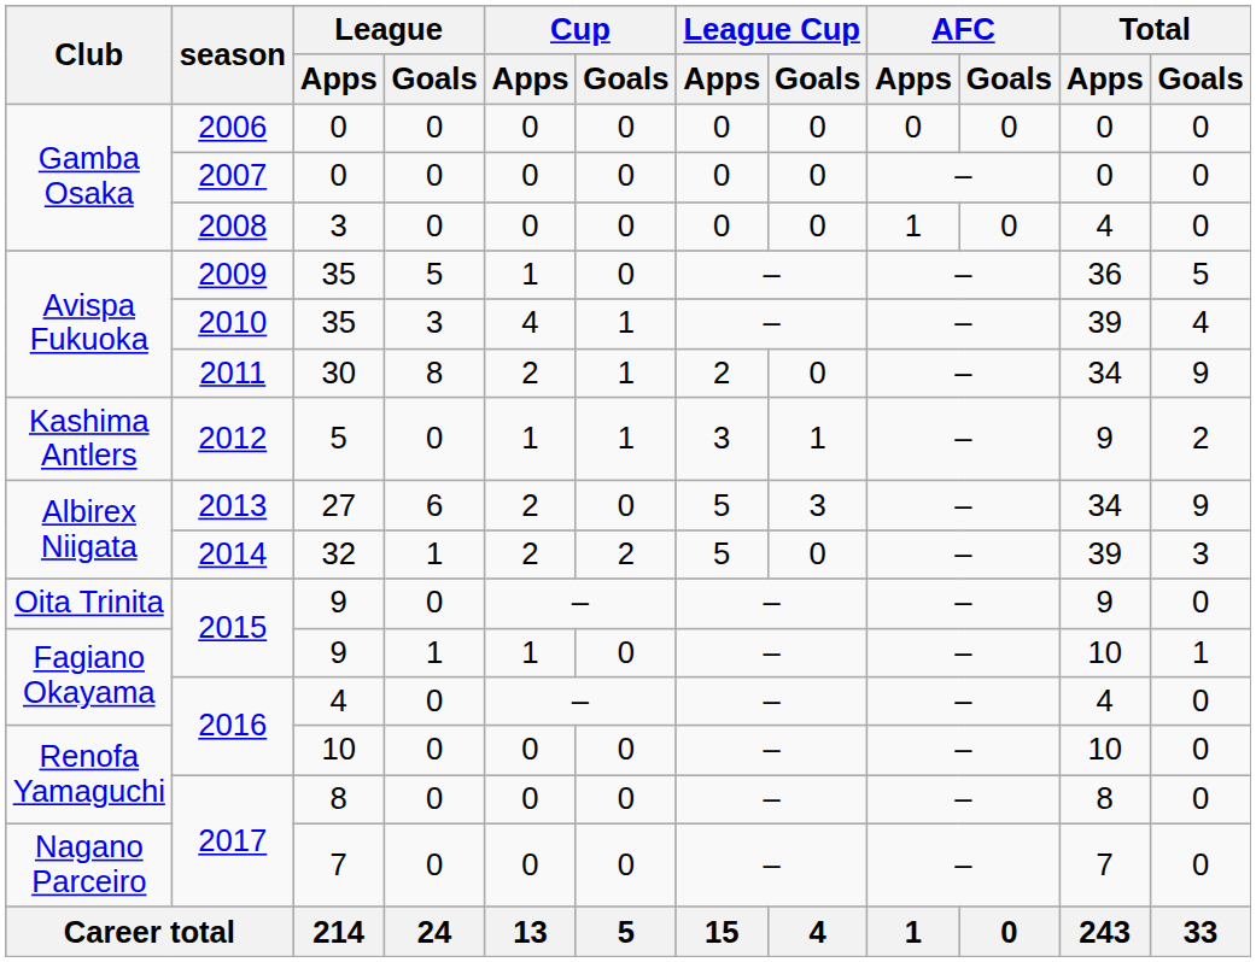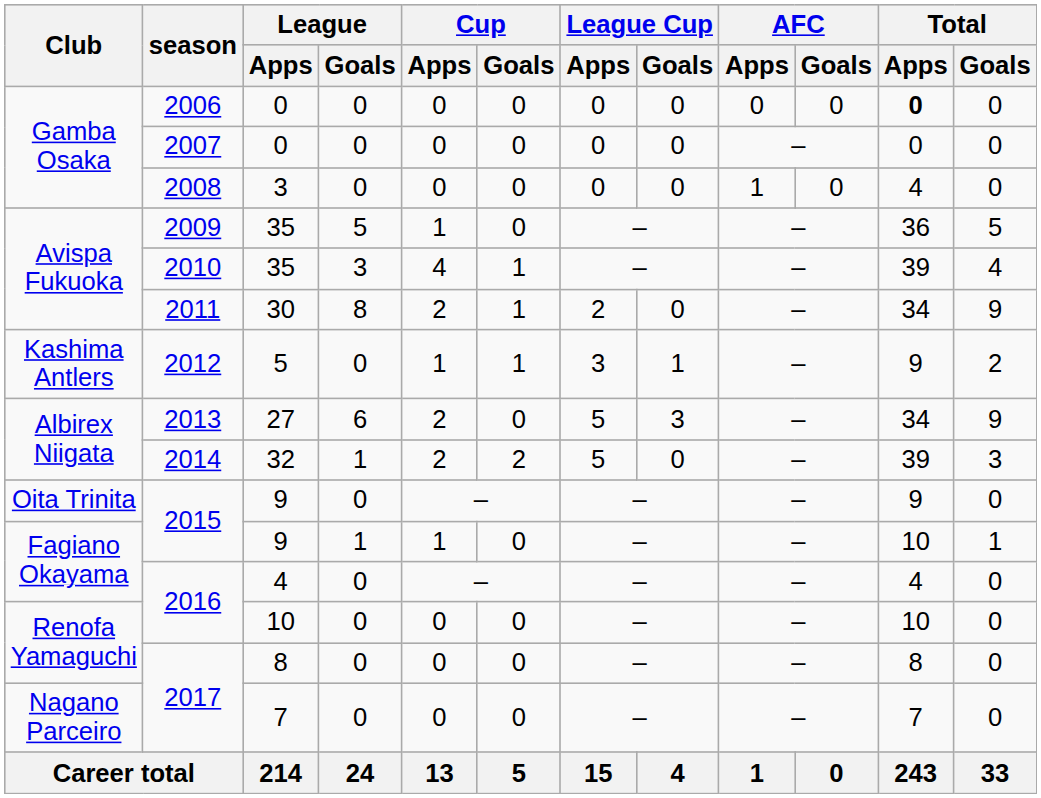2006 | Total / Apps: normal -> bold
